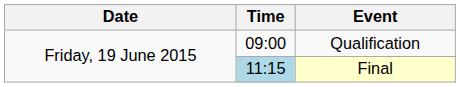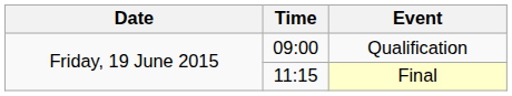Final | Time: lightblue background -> no background
